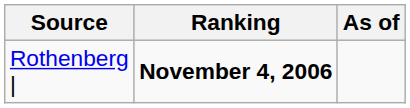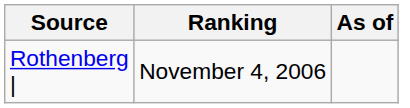row 2 | Ranking: bold -> normal
